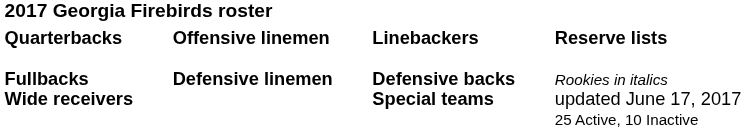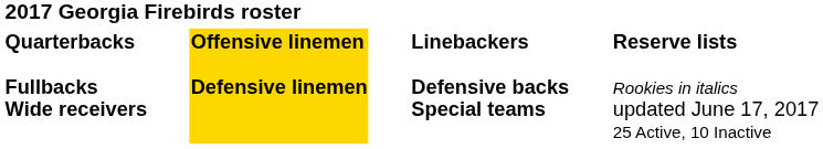Quarterbacks Fullbacks Wide receivers | column 2: no background -> gold background
